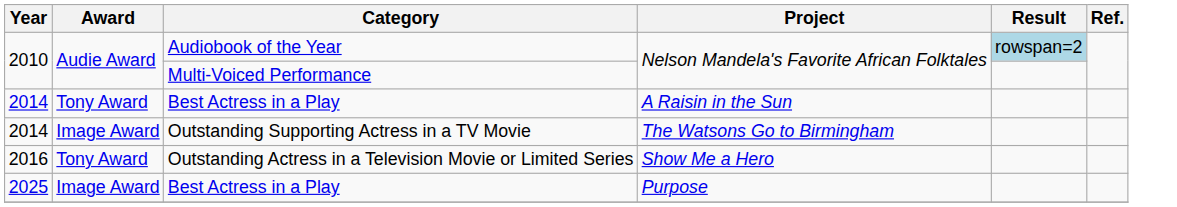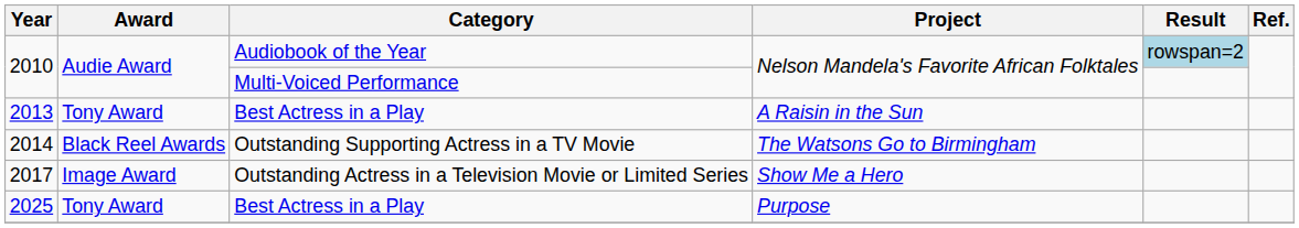Best Actress in a Play / A Raisin in the Sun | Year: 2014 -> 2013
Outstanding Supporting Actress in a TV Movie | Award: Image Award -> Black Reel Awards
Outstanding Actress in a Television Movie or Limited Series | Year: 2016 -> 2017
Outstanding Actress in a Television Movie or Limited Series | Award: Tony Award -> Image Award
Best Actress in a Play / Purpose | Award: Image Award -> Tony Award
